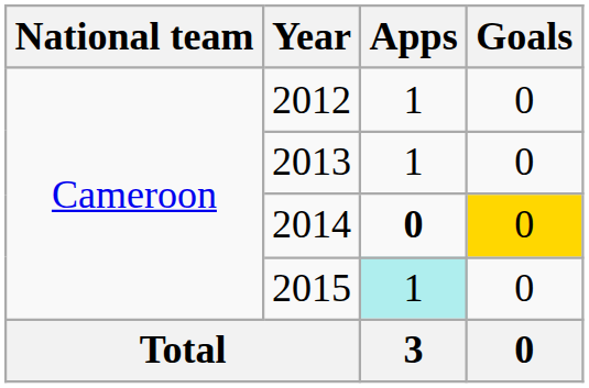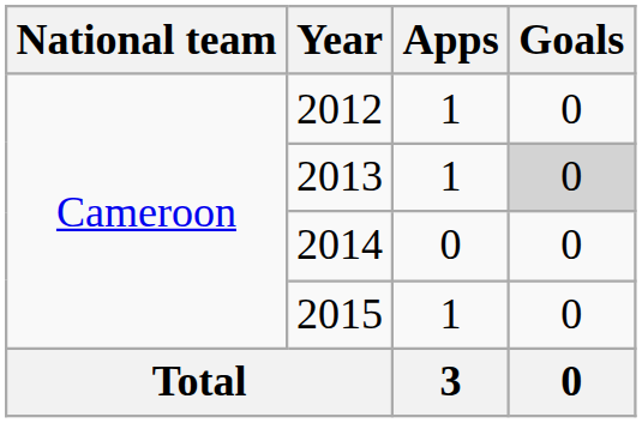2013 | Goals: no background -> lightgrey background
2014 | Apps: bold -> normal
2014 | Goals: gold background -> no background
2015 | Apps: paleturquoise background -> no background
